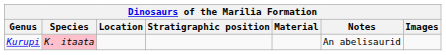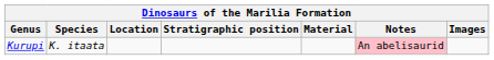Kurupi | Species: pink background -> no background
Kurupi | Notes: no background -> pink background
